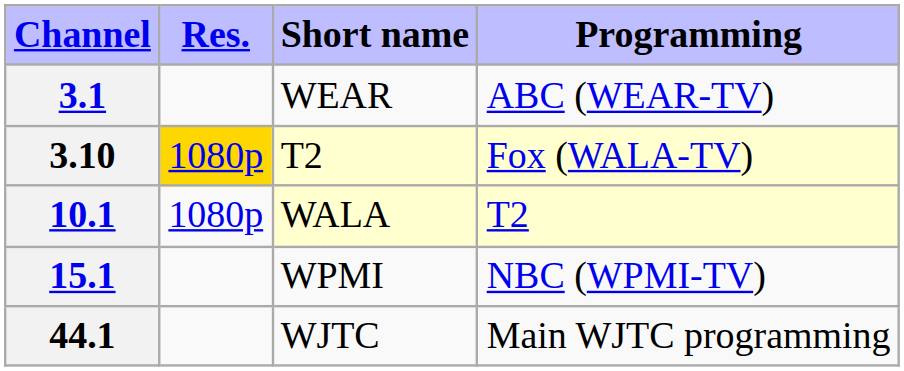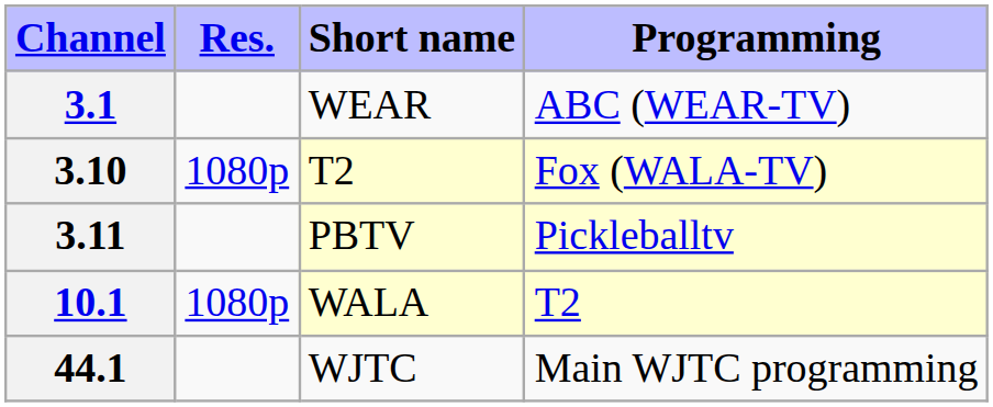3.10 | Res.: gold background -> no background
+ row: 3.11 | PBTV | Pickleballtv
- row: 15.1 | WPMI | NBC (WPMI-TV)
